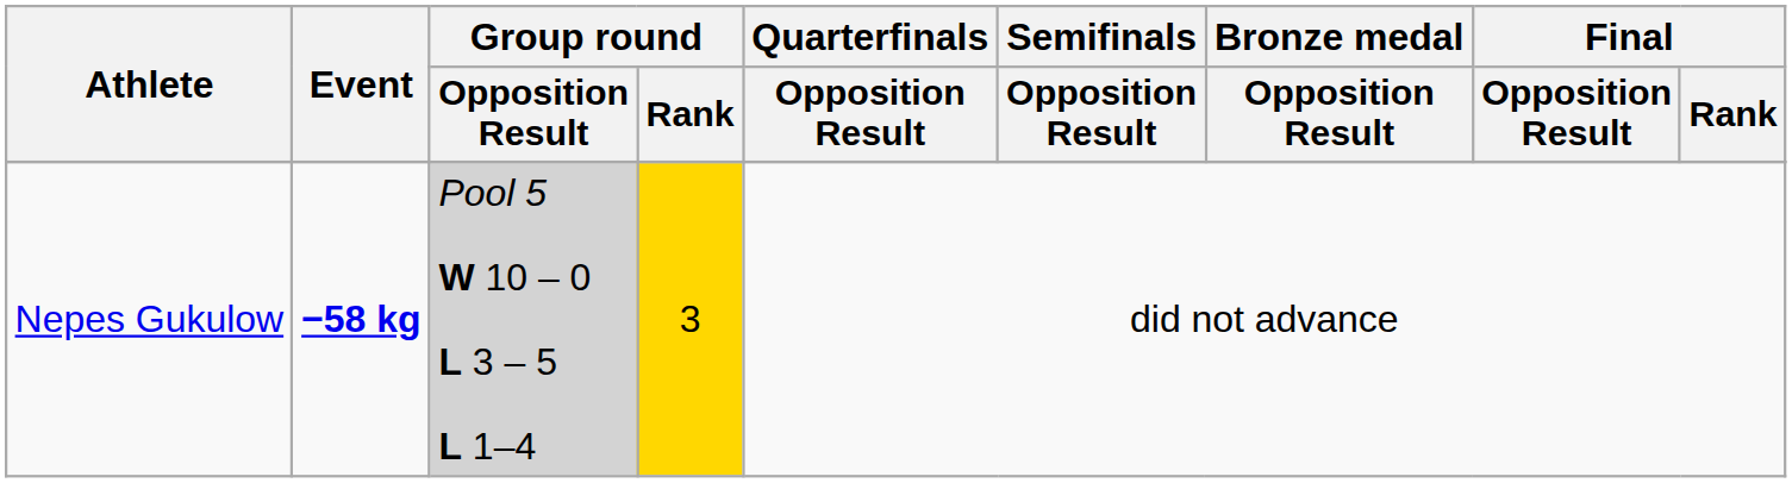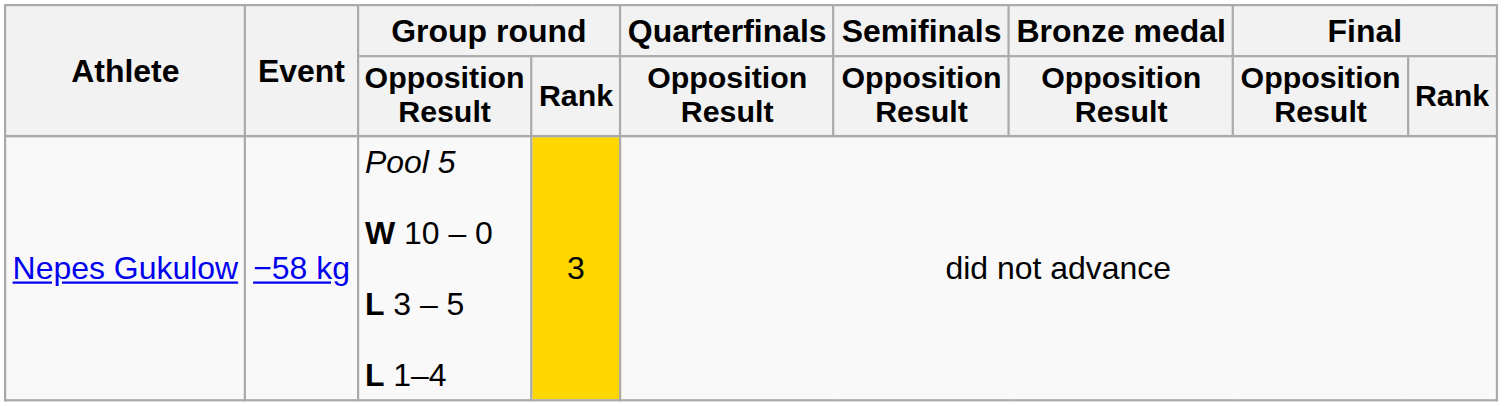Nepes Gukulow | Event: bold -> normal
Nepes Gukulow | Group round / Opposition Result: lightgrey background -> no background
